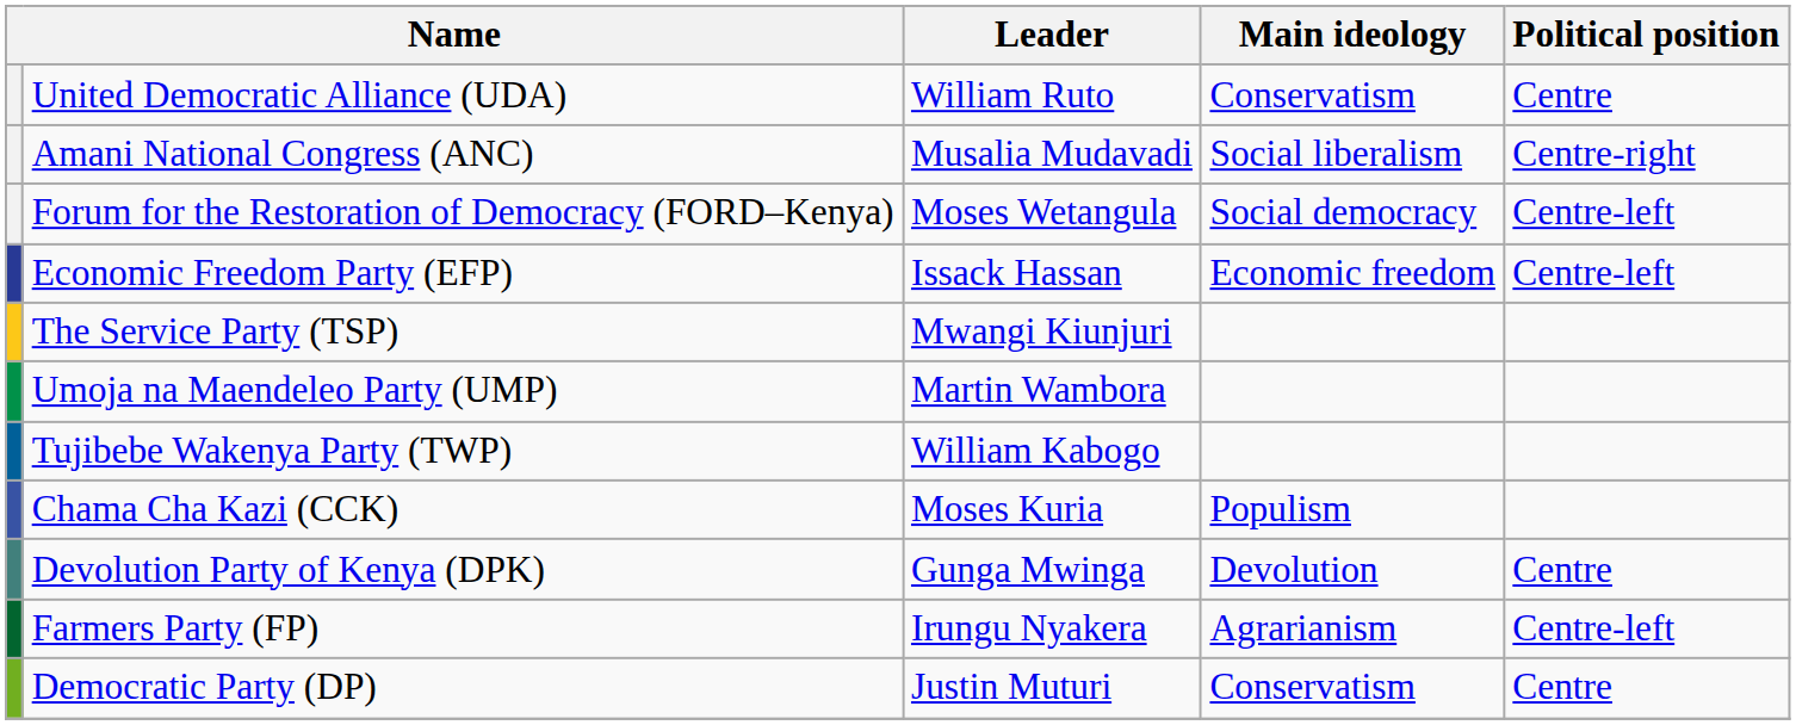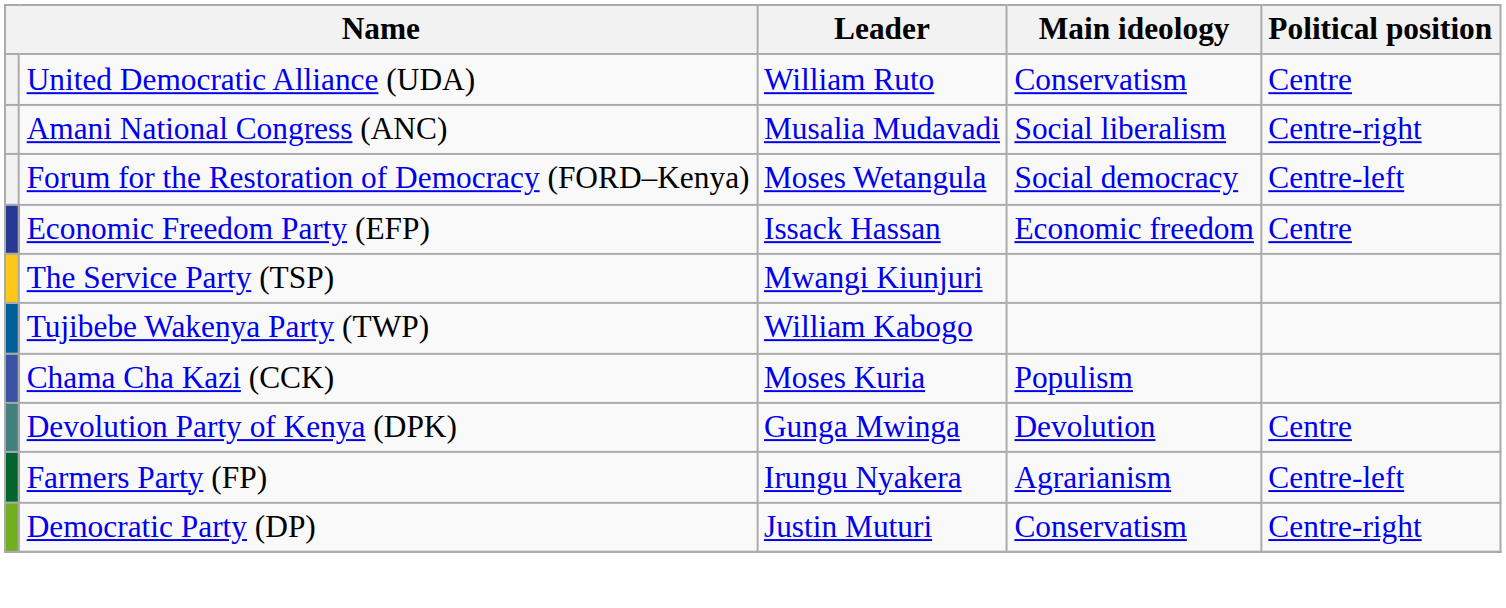Economic Freedom Party (EFP) | Political position: Centre-left -> Centre
- row: Umoja na Maendeleo Party (UMP) | Martin Wambora
Democratic Party (DP) | Political position: Centre -> Centre-right
